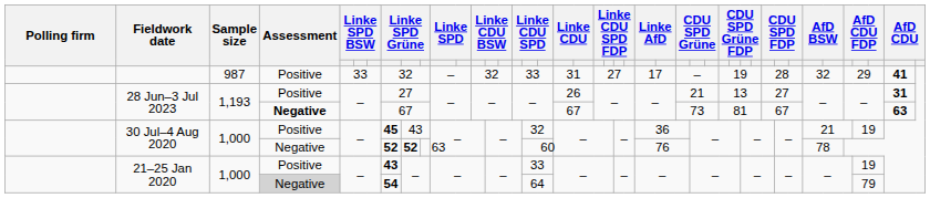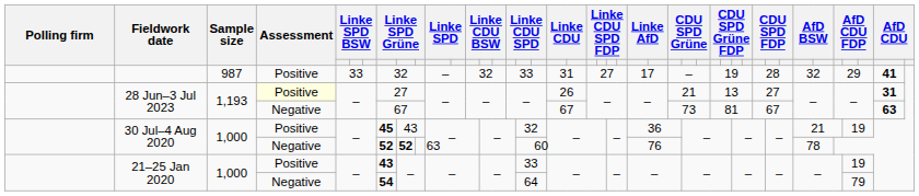28 Jun–3 Jul 2023 / Positive | Assessment: no background -> lightyellow background
28 Jun–3 Jul 2023 / Negative | Assessment: bold -> normal
21–25 Jan 2020 / Negative | Assessment: lightgrey background -> no background
